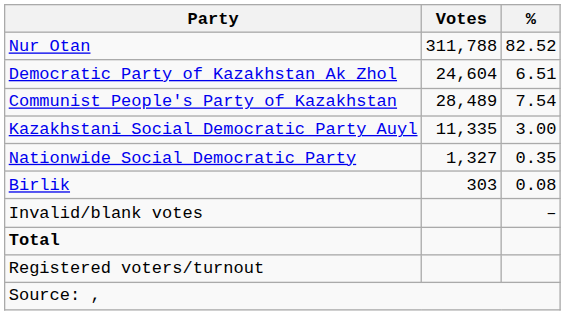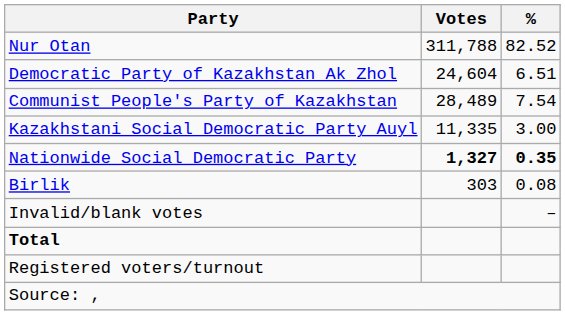Nationwide Social Democratic Party | Votes: normal -> bold
Nationwide Social Democratic Party | %: normal -> bold
